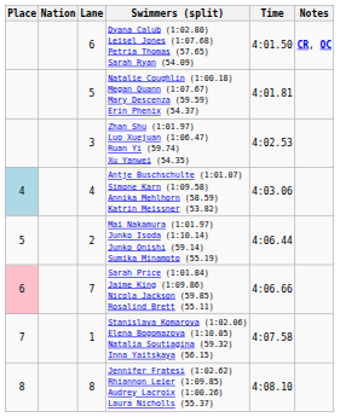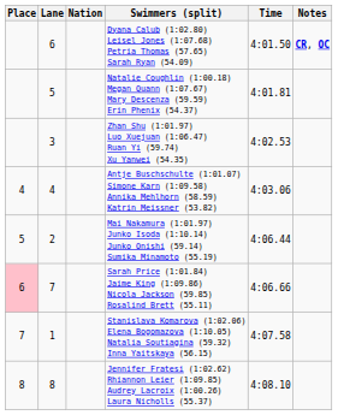columns swapped: Lane <-> Nation
row 5 | Place: lightblue background -> no background
